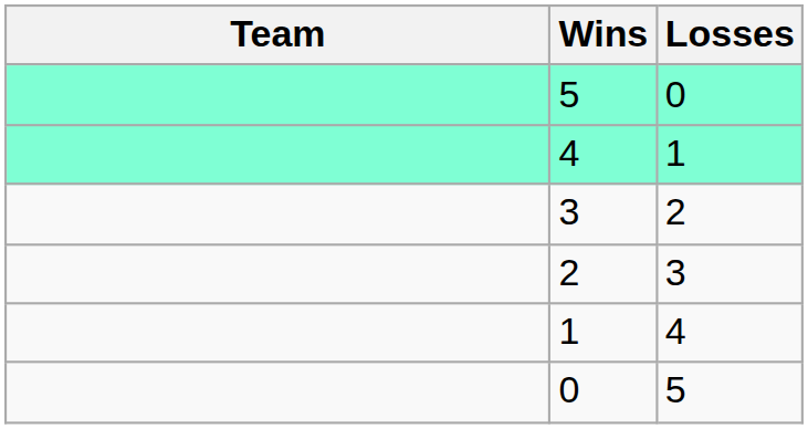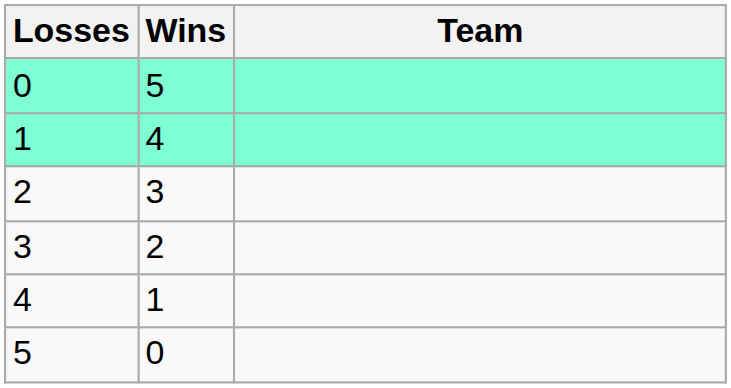columns swapped: Team <-> Losses
